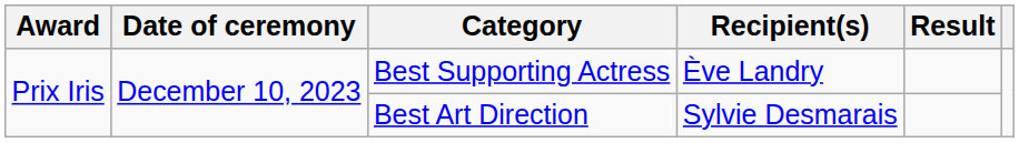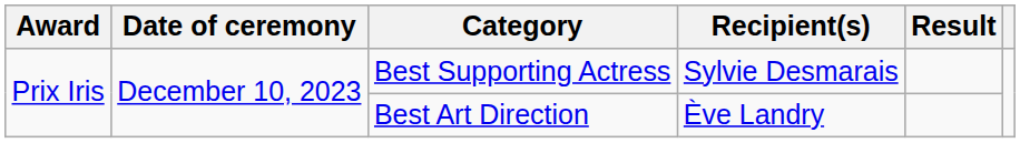Best Supporting Actress | Recipient(s): Ève Landry -> Sylvie Desmarais
Best Art Direction | Recipient(s): Sylvie Desmarais -> Ève Landry
